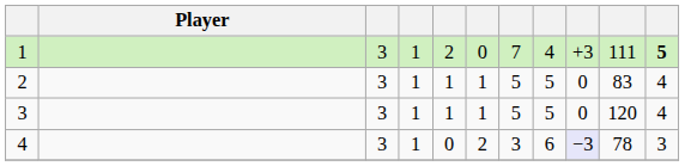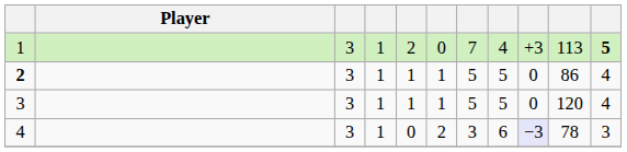row 2 | column 10: 111 -> 113
row 3 | column 1: normal -> bold
row 3 | column 10: 83 -> 86
